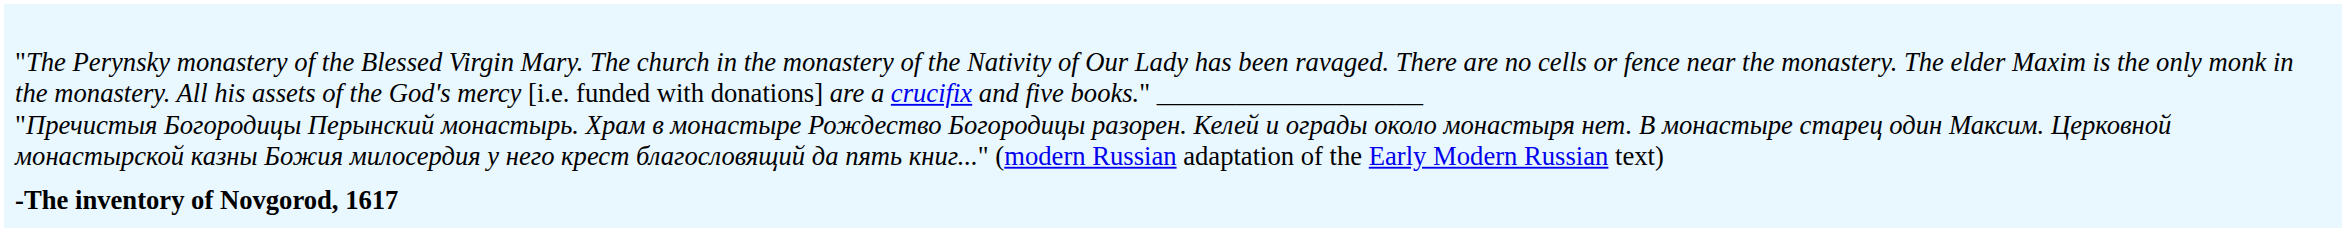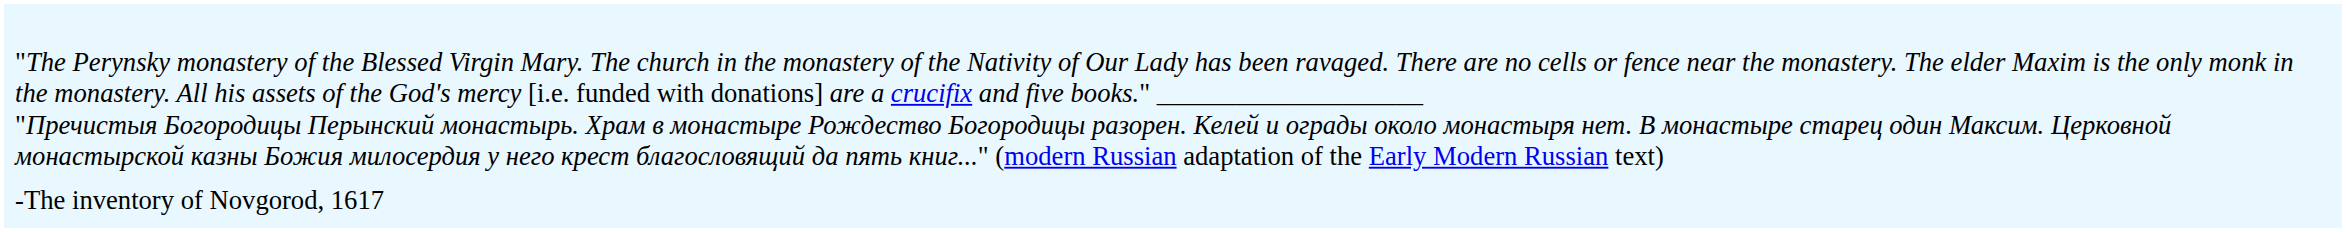row 2 | column 1: bold -> normal
